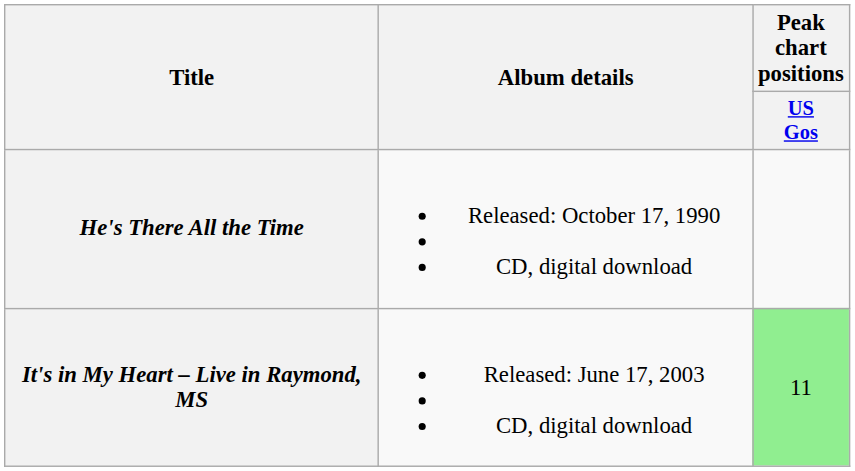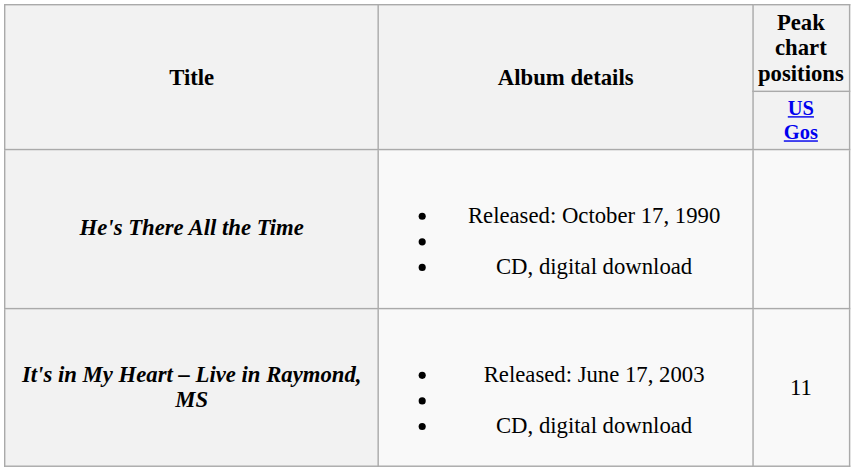It's in My Heart – Live in Raymond, MS | Peak chart positions / US Gos: lightgreen background -> no background
